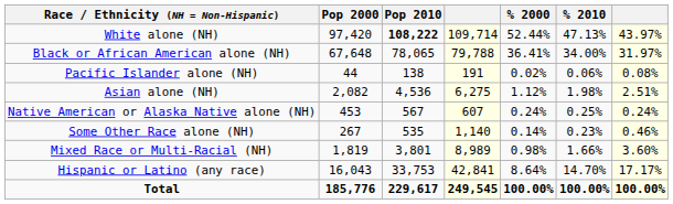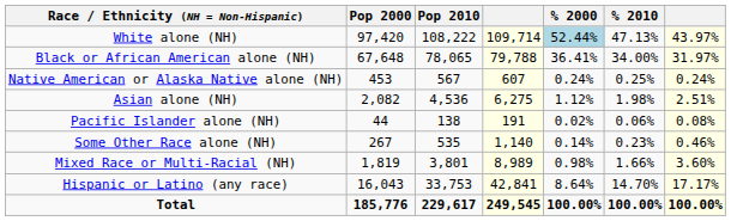White alone (NH) | Pop 2010: bold -> normal
White alone (NH) | % 2000: no background -> lightblue background
rows swapped: Native American or Alaska Native alone (NH) <-> Pacific Islander alone (NH)
